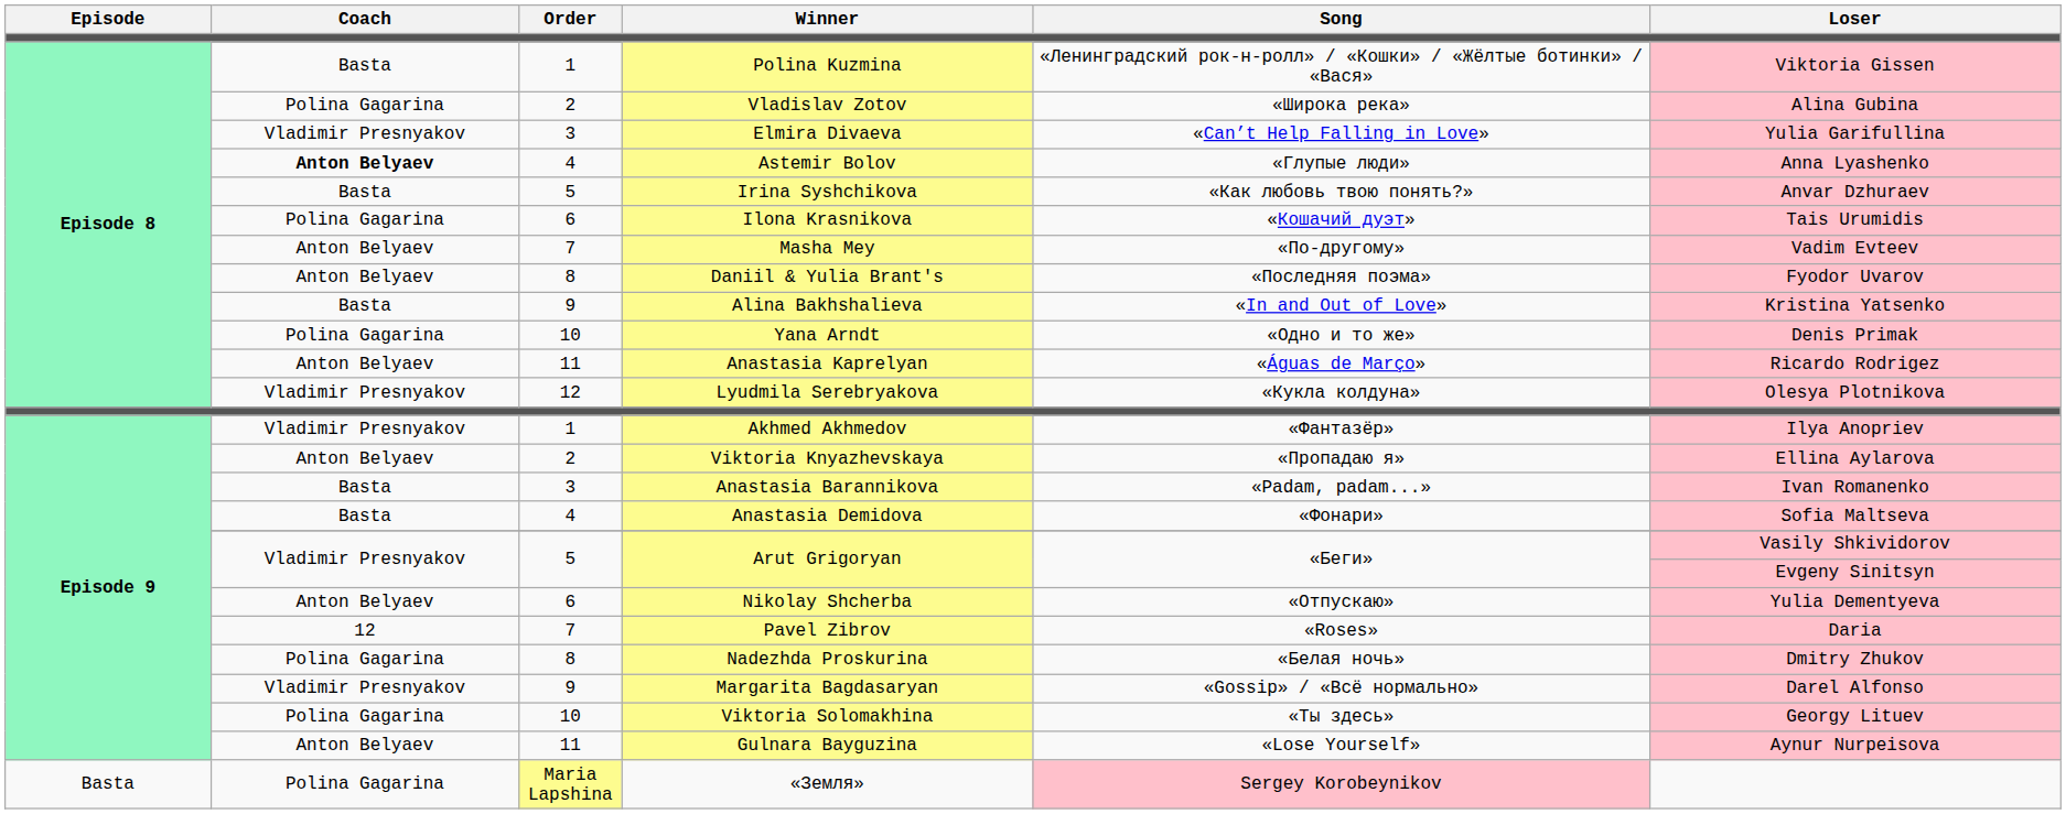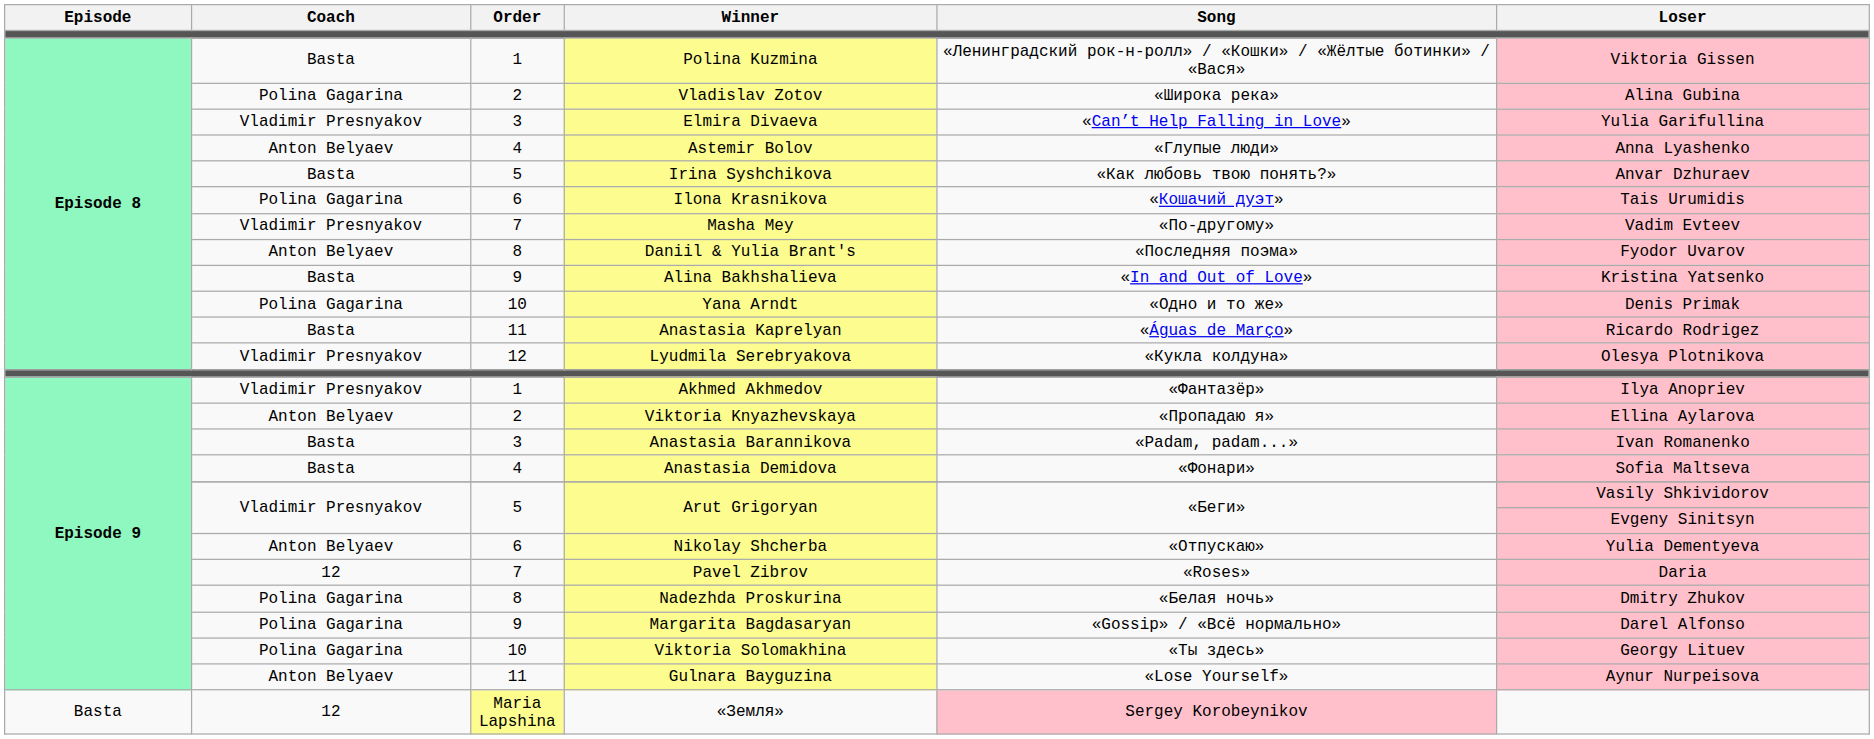Astemir Bolov | Coach: bold -> normal
Masha Mey | Coach: Anton Belyaev -> Vladimir Presnyakov
Anastasia Kaprelyan | Coach: Anton Belyaev -> Basta
Margarita Bagdasaryan | Coach: Vladimir Presnyakov -> Polina Gagarina
«Земля» | Coach: Polina Gagarina -> 12
